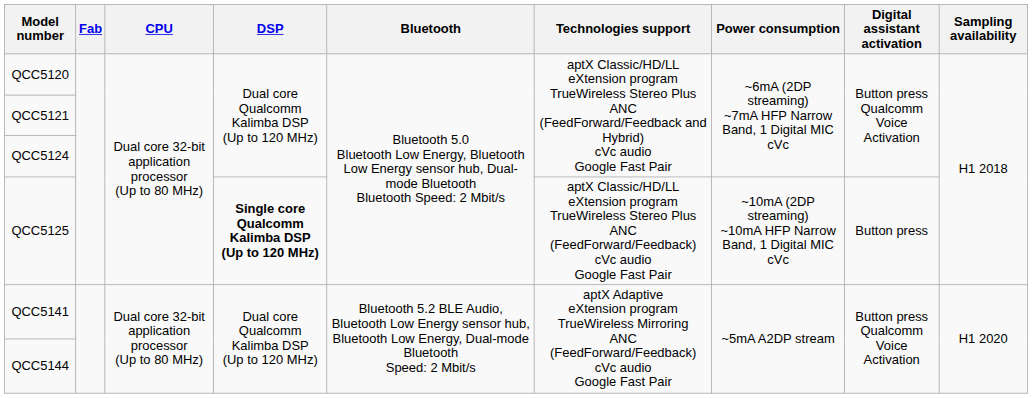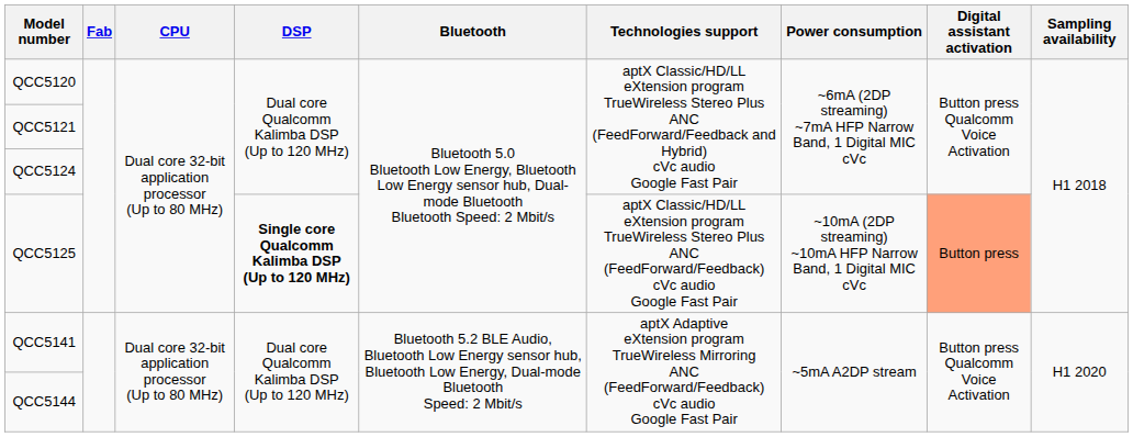QCC5125 | Digital assistant activation: no background -> lightsalmon background
